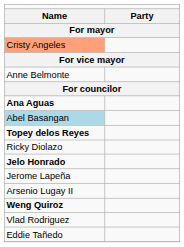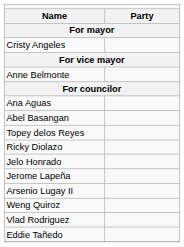Cristy Angeles | column 1: lightsalmon background -> no background
Ana Aguas | column 1: bold -> normal
Abel Basangan | column 1: lightblue background -> no background
Topey delos Reyes | column 1: bold -> normal
Jelo Honrado | column 1: bold -> normal
Weng Quiroz | column 1: bold -> normal
